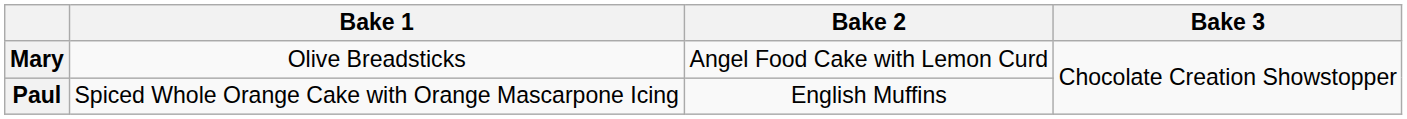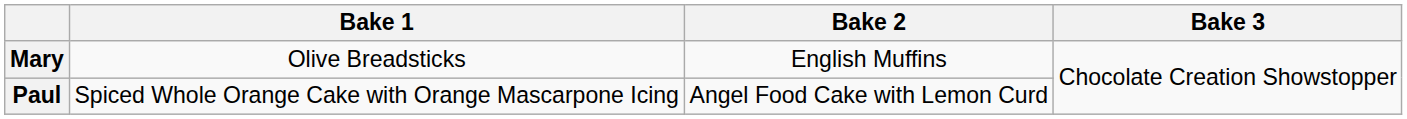Mary | Bake 2: Angel Food Cake with Lemon Curd -> English Muffins
Paul | Bake 2: English Muffins -> Angel Food Cake with Lemon Curd
